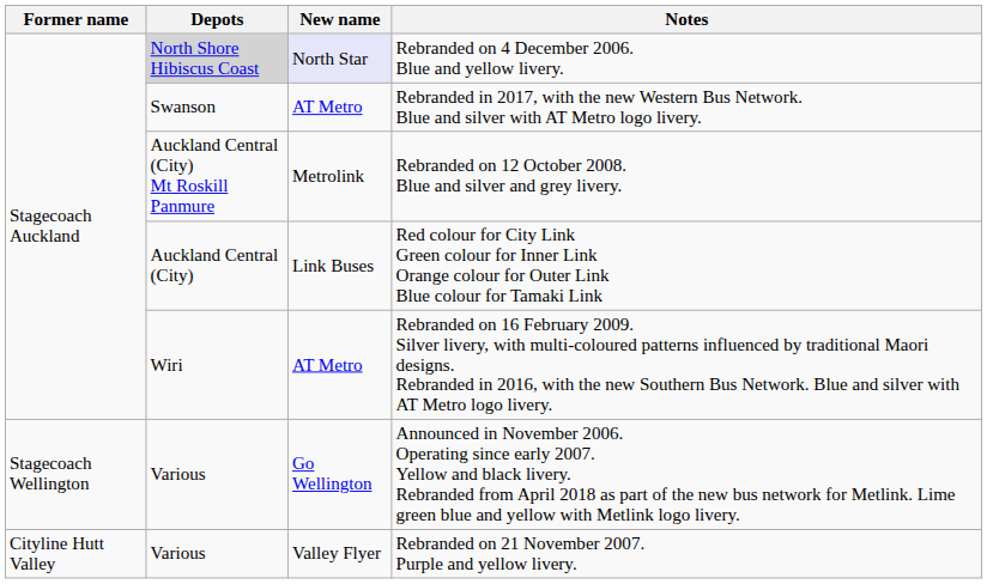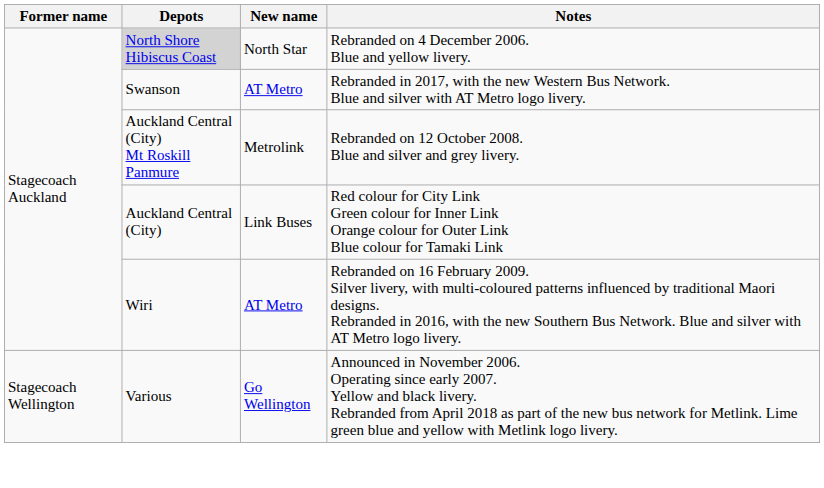Rebranded on 4 December 2006. Blue and yellow livery. | New name: lavender background -> no background
- row: Cityline Hutt Valley | Various | Valley Flyer | Rebranded on 21 November 2007. Purple and yellow livery.
